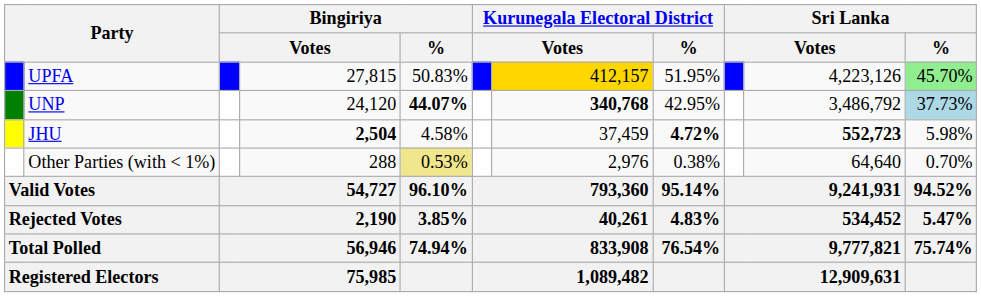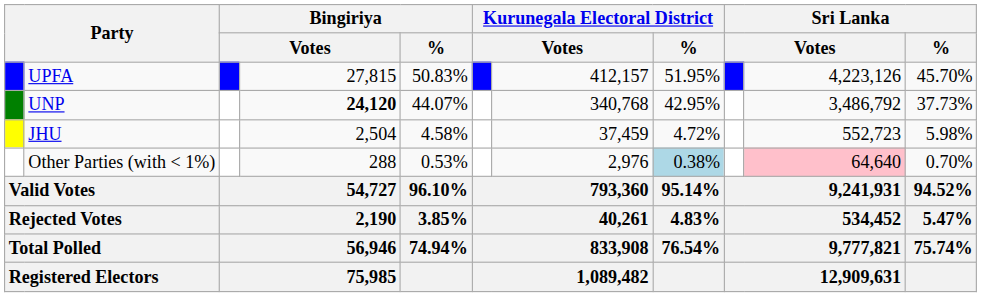UPFA | column 7: gold background -> no background
UPFA | Sri Lanka / %: lightgreen background -> no background
UNP | column 4: normal -> bold
UNP | Bingiriya / %: bold -> normal
UNP | column 7: bold -> normal
UNP | Sri Lanka / %: lightblue background -> no background
JHU | column 4: bold -> normal
JHU | Kurunegala Electoral District / %: bold -> normal
JHU | column 10: bold -> normal
Other Parties (with < 1%) | Bingiriya / %: khaki background -> no background
Other Parties (with < 1%) | Kurunegala Electoral District / %: no background -> lightblue background
Other Parties (with < 1%) | column 10: no background -> pink background
